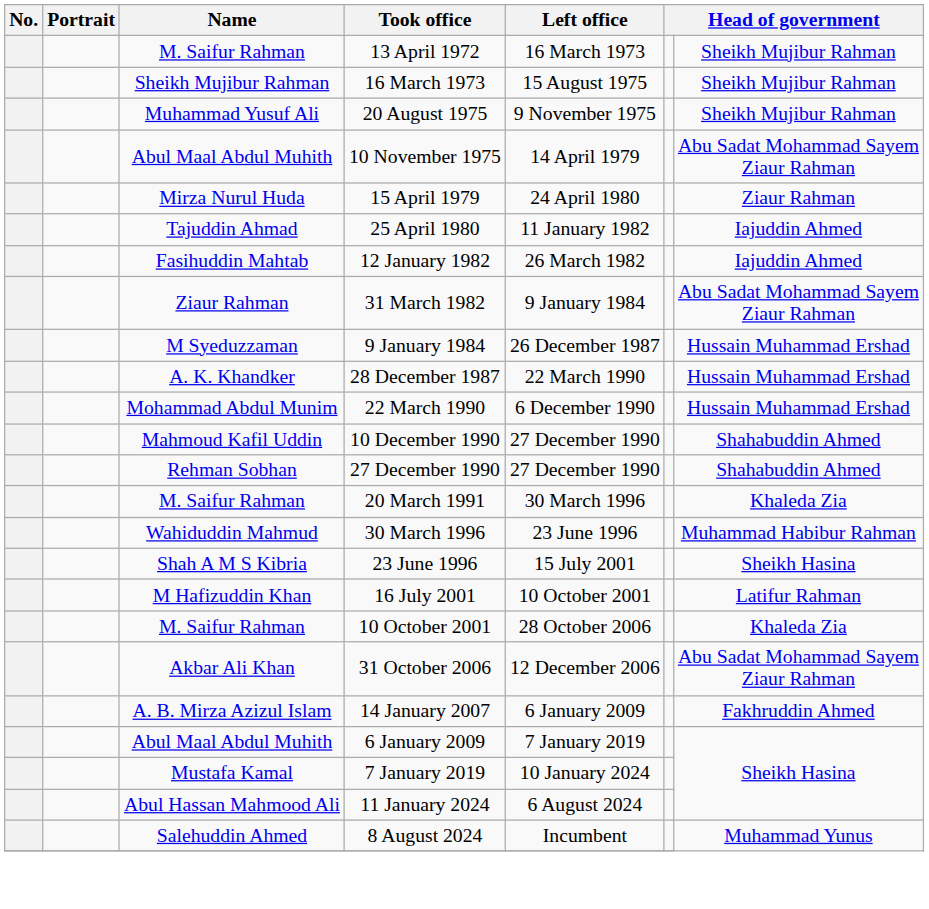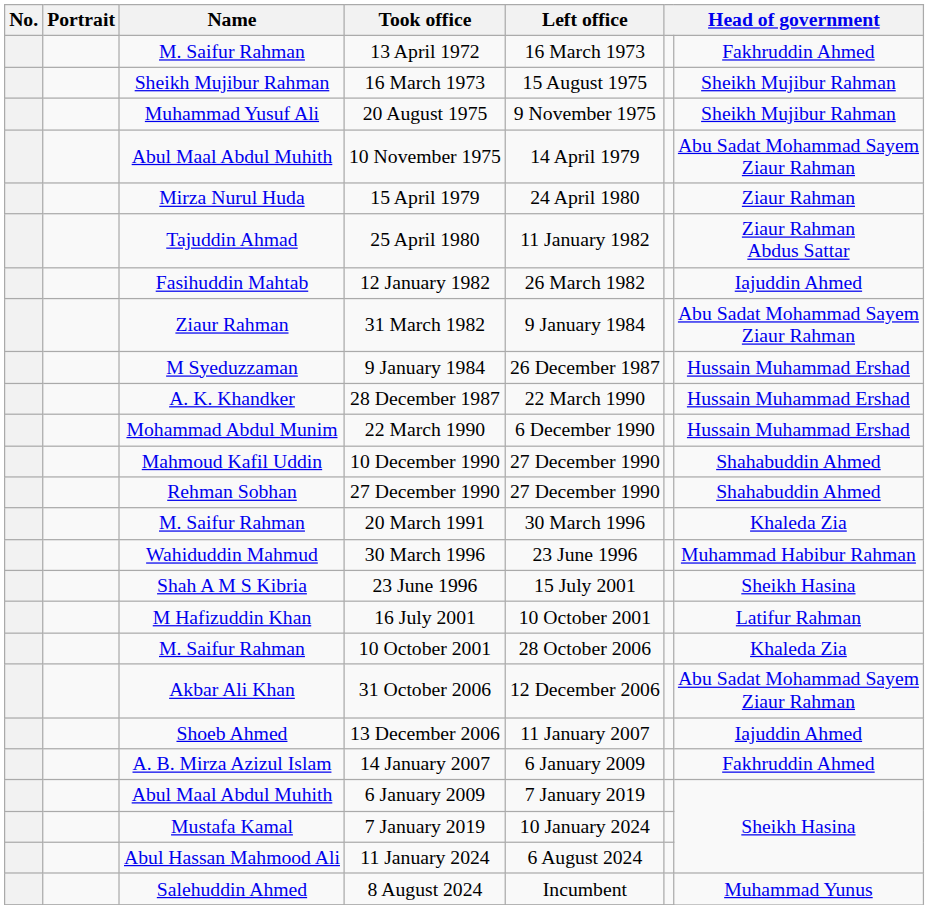13 April 1972 | column 7: Sheikh Mujibur Rahman -> Fakhruddin Ahmed
25 April 1980 | column 7: Iajuddin Ahmed -> Ziaur Rahman Abdus Sattar
+ row: Shoeb Ahmed | 13 December 2006 | 11 January 2007 | Iajuddin Ahmed
